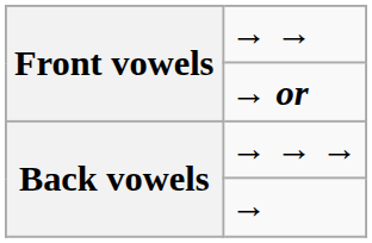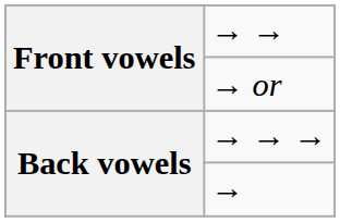→ or | column 2: bold -> normal
